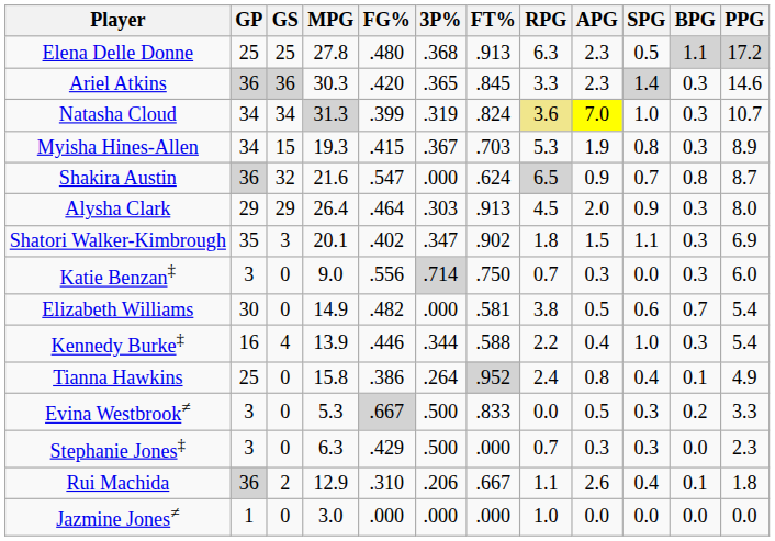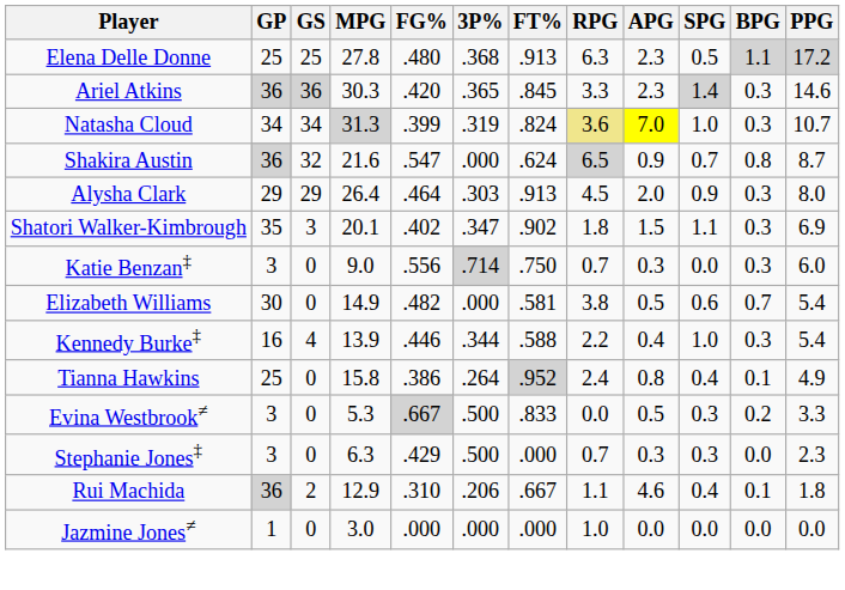- row: Myisha Hines-Allen | 34 | 15 | 19.3 | .415 | .367 | .703 | 5.3 | 1.9 | 0.8 | 0.3 | 8.9
Rui Machida | APG: 2.6 -> 4.6
